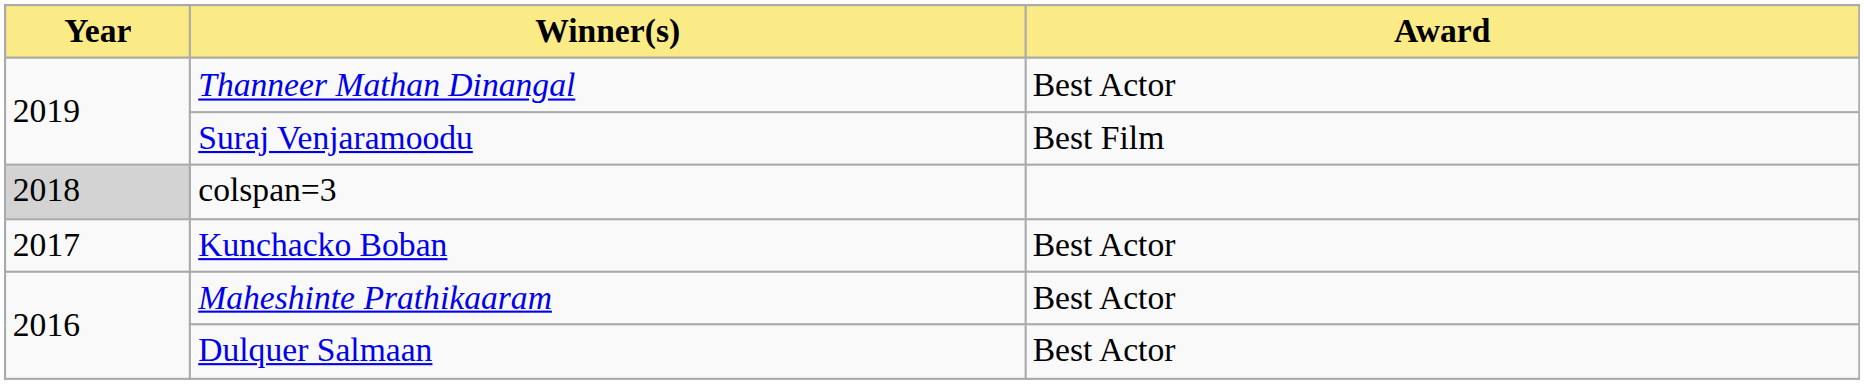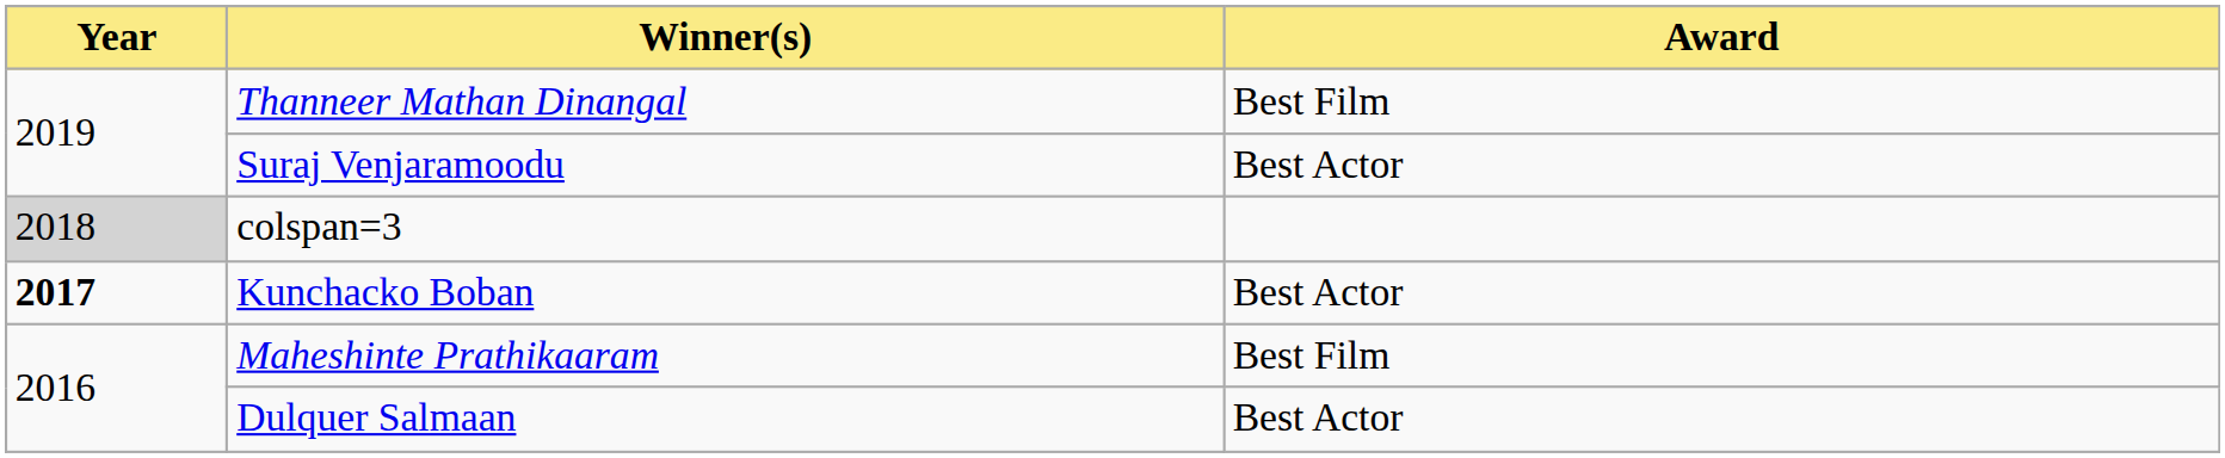Thanneer Mathan Dinangal | Award: Best Actor -> Best Film
Suraj Venjaramoodu | Award: Best Film -> Best Actor
Kunchacko Boban | Year: normal -> bold
Maheshinte Prathikaaram | Award: Best Actor -> Best Film
